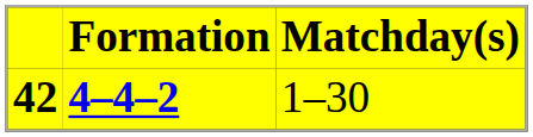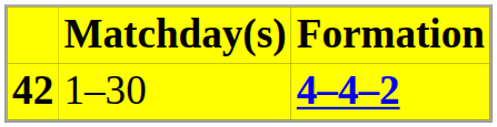columns swapped: Formation <-> Matchday(s)
